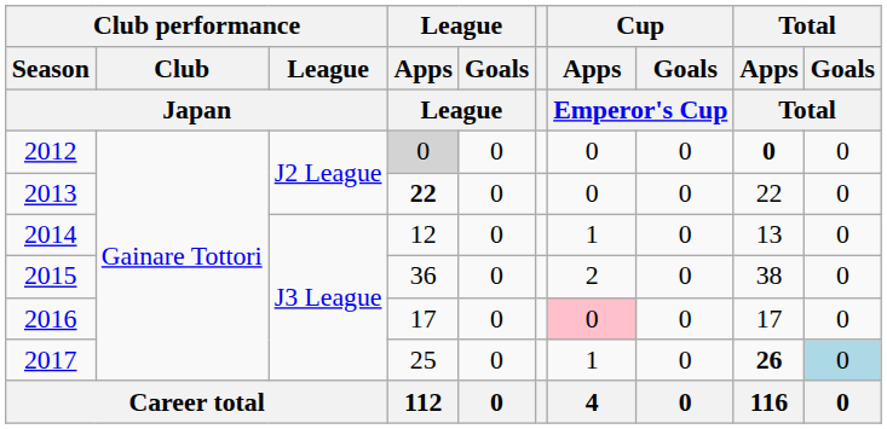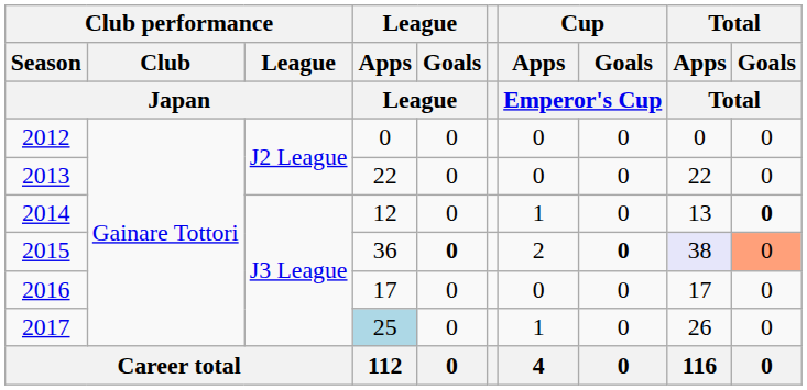2012 | League / Apps / League: lightgrey background -> no background
2012 | Total / Apps / Total: bold -> normal
2013 | League / Apps / League: bold -> normal
2014 | Total / Goals / Total: normal -> bold
2015 | League / Goals / League: normal -> bold
2015 | Cup / Goals / Emperor's Cup: normal -> bold
2015 | Total / Apps / Total: no background -> lavender background
2015 | Total / Goals / Total: no background -> lightsalmon background
2016 | Cup / Apps / Emperor's Cup: pink background -> no background
2017 | League / Apps / League: no background -> lightblue background
2017 | Total / Apps / Total: bold -> normal
2017 | Total / Goals / Total: lightblue background -> no background
